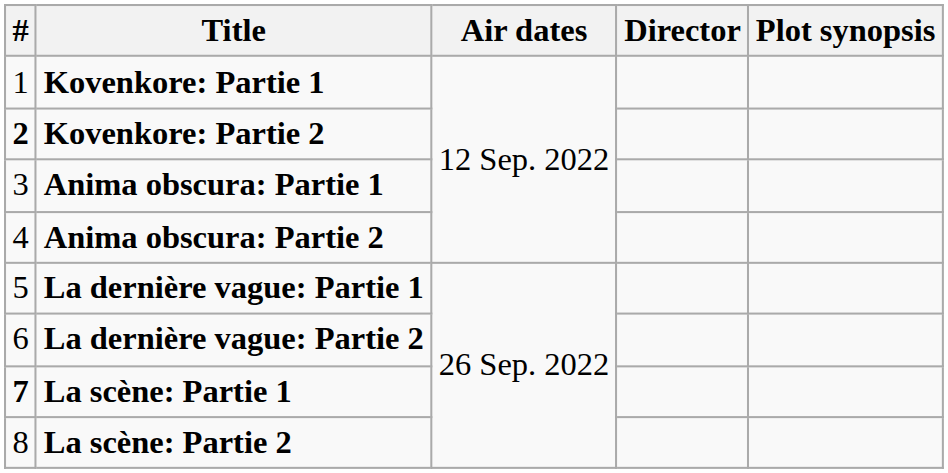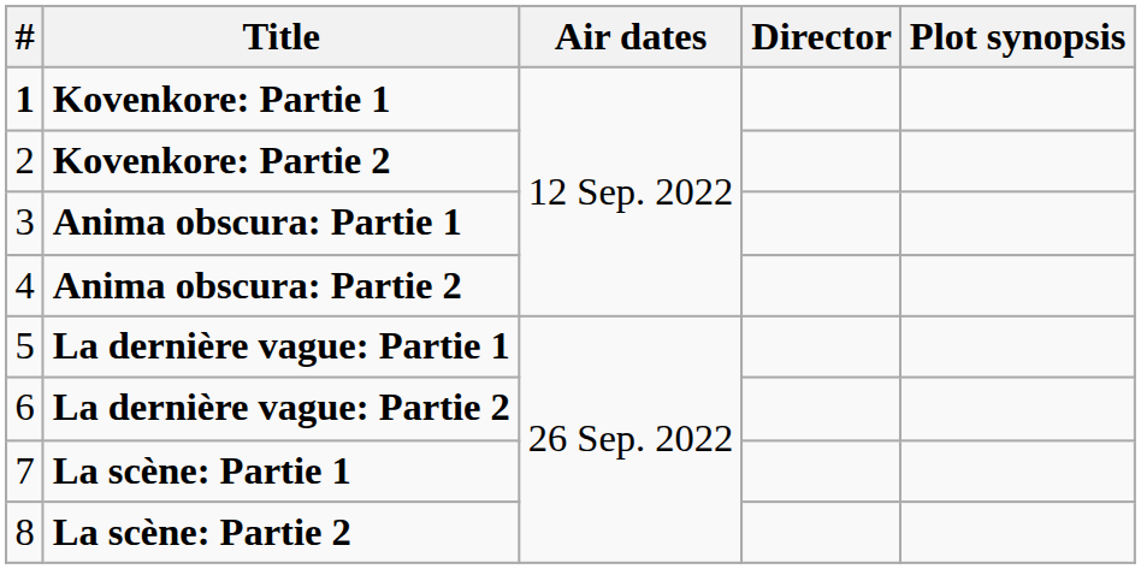Kovenkore: Partie 1 | #: normal -> bold
Kovenkore: Partie 2 | #: bold -> normal
La scène: Partie 1 | #: bold -> normal
